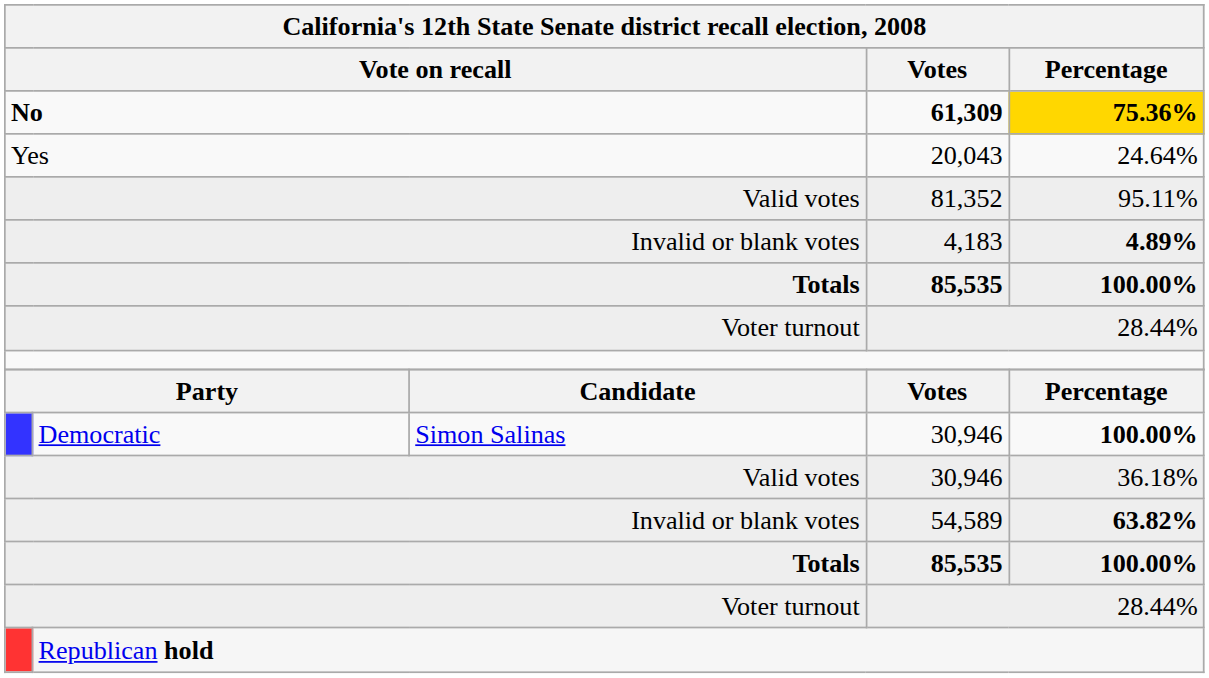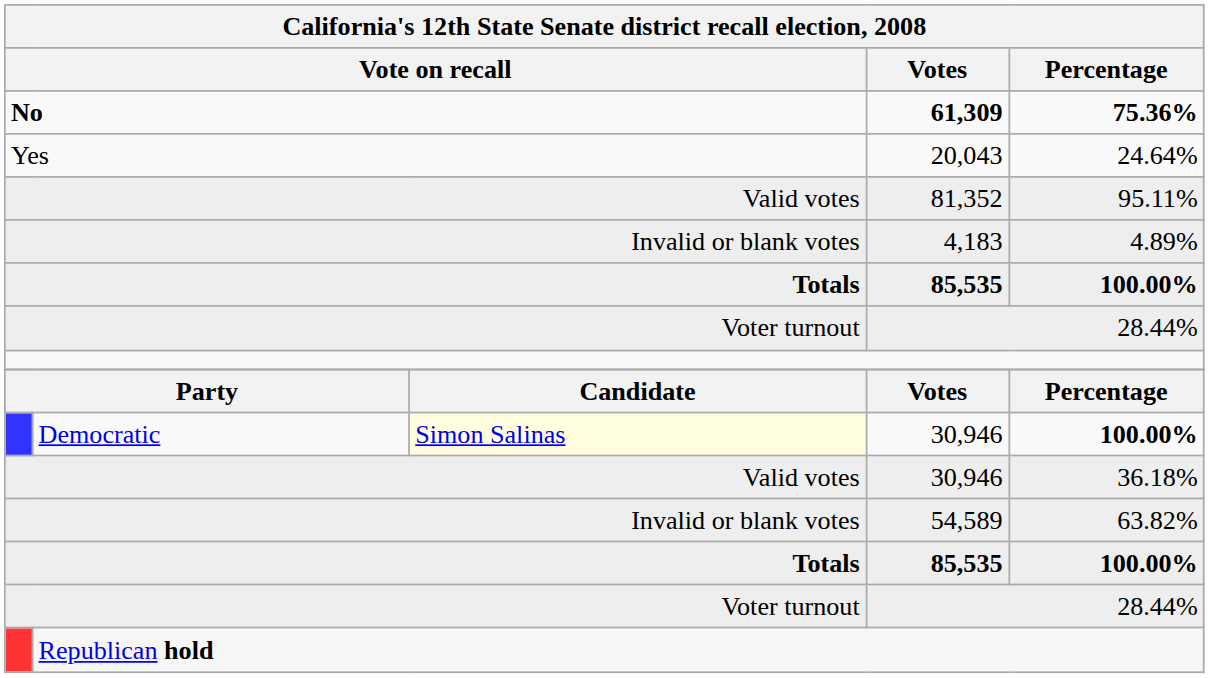61,309 | Percentage: gold background -> no background
4,183 | Percentage: bold -> normal
Democratic / 30,946 | column 3: no background -> lightyellow background
54,589 | Percentage: bold -> normal
